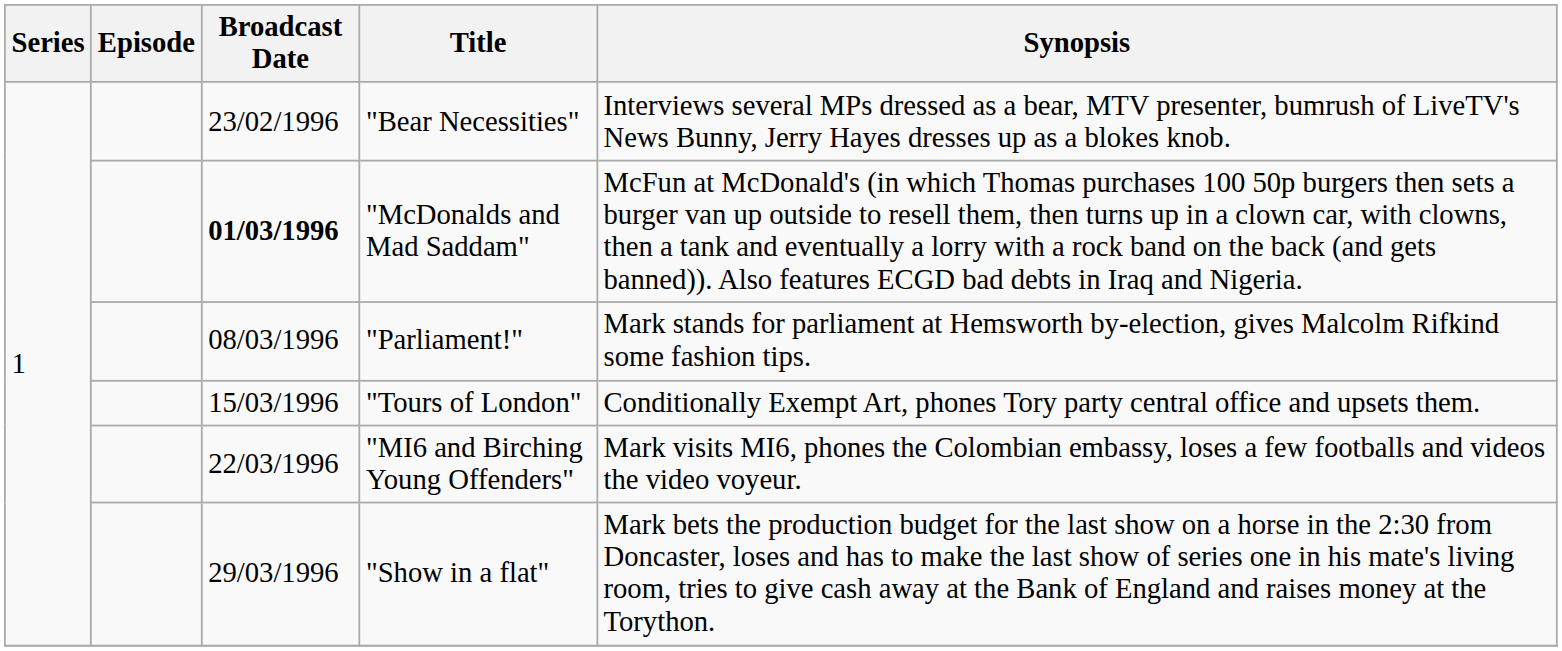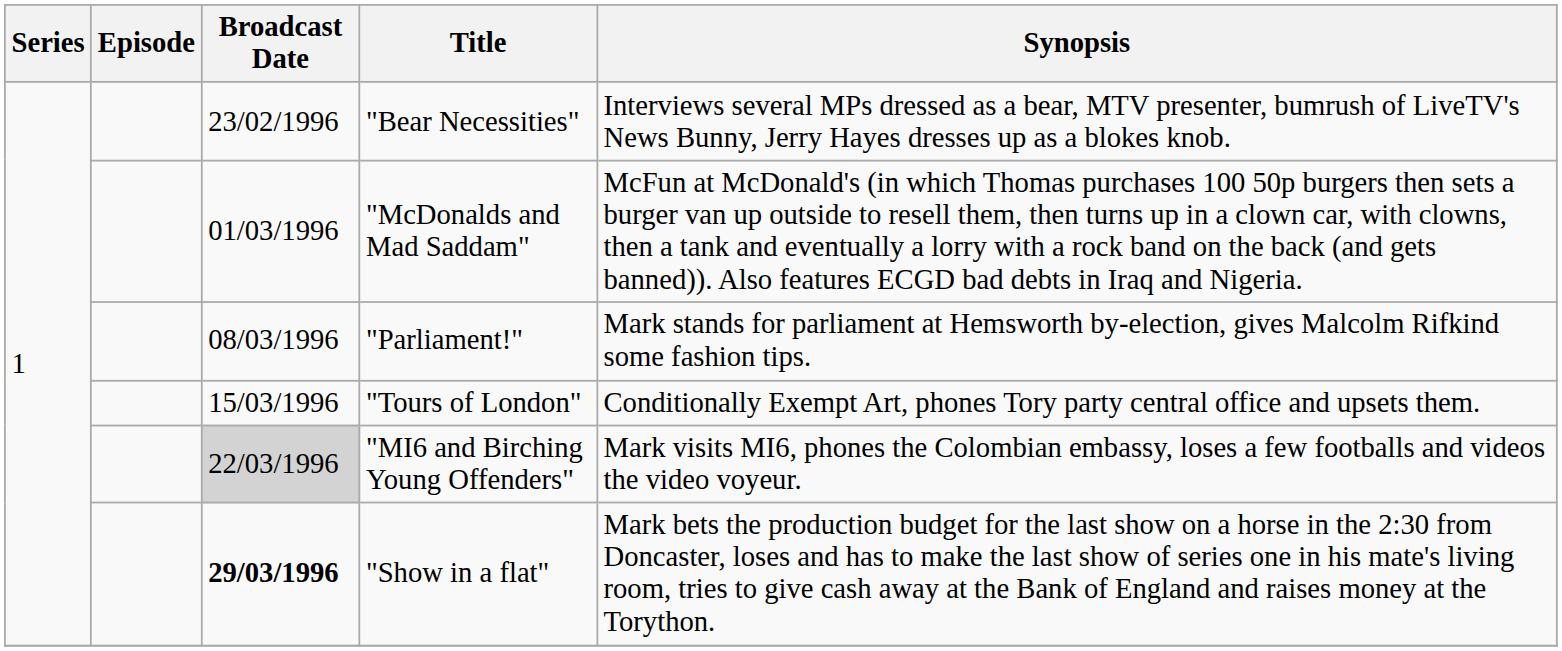"McDonalds and Mad Saddam" | Broadcast Date: bold -> normal
"MI6 and Birching Young Offenders" | Broadcast Date: no background -> lightgrey background
"Show in a flat" | Broadcast Date: normal -> bold
